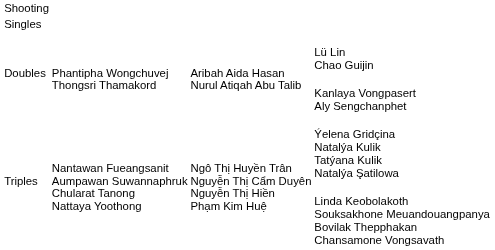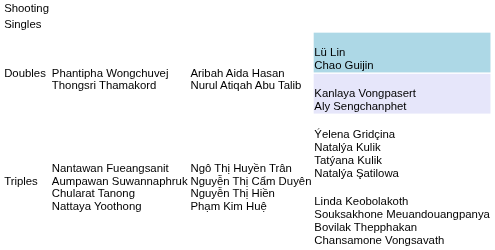Lü Lin Chao Guijin | column 4: no background -> lightblue background
Kanlaya Vongpasert Aly Sengchanphet | column 4: no background -> lavender background
